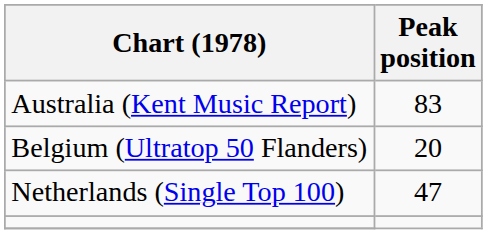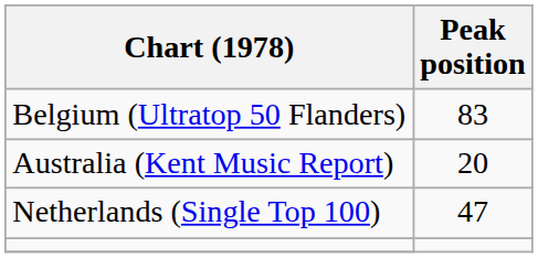row 2 | Chart (1978): Australia (Kent Music Report) -> Belgium (Ultratop 50 Flanders)
row 3 | Chart (1978): Belgium (Ultratop 50 Flanders) -> Australia (Kent Music Report)
